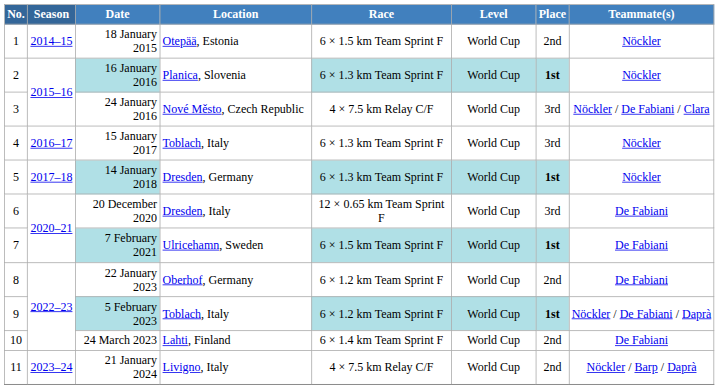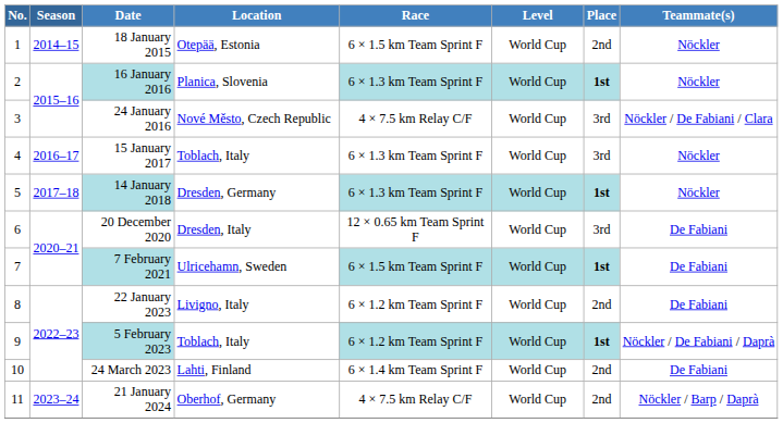22 January 2023 | Location: Oberhof, Germany -> Livigno, Italy
21 January 2024 | Location: Livigno, Italy -> Oberhof, Germany
